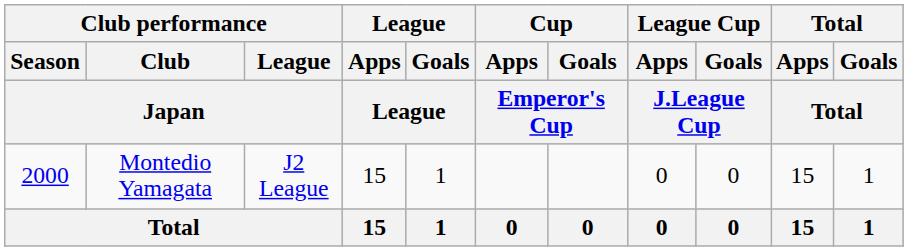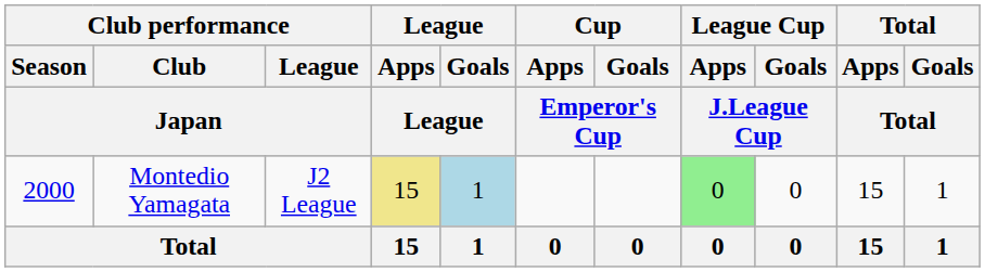Montedio Yamagata | League / Apps / League: no background -> khaki background
Montedio Yamagata | League / Goals / League: no background -> lightblue background
Montedio Yamagata | League Cup / Apps / J.League Cup: no background -> lightgreen background
